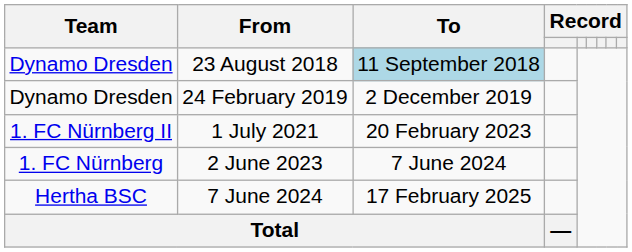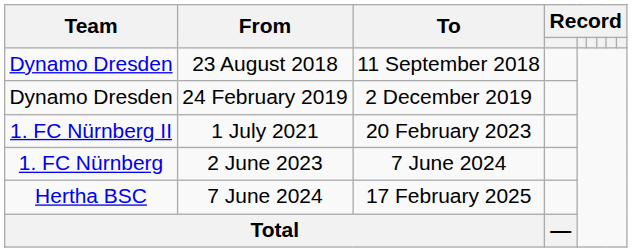23 August 2018 | To: lightblue background -> no background
